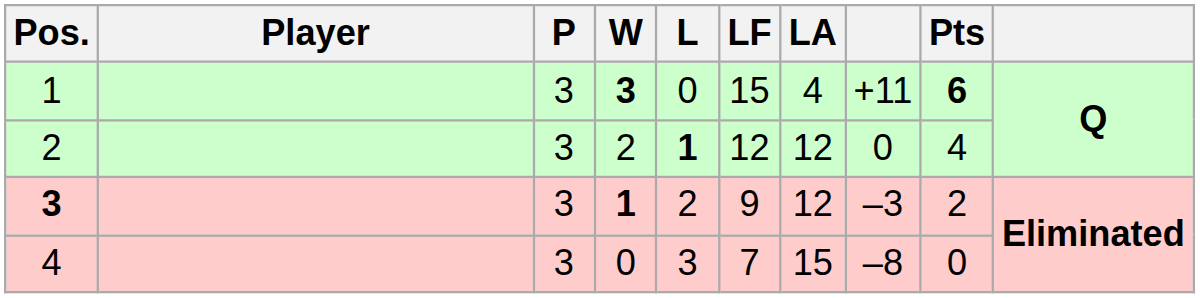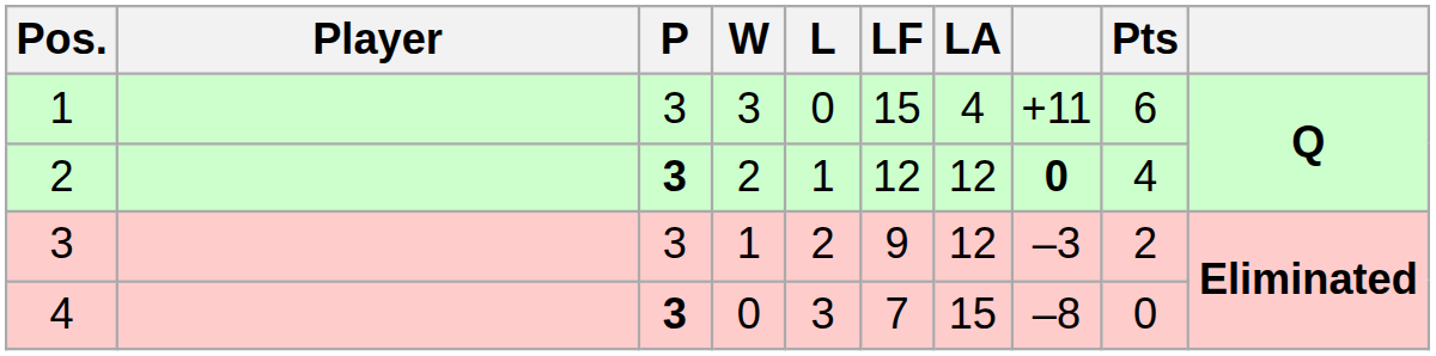row 2 | W: bold -> normal
row 2 | Pts: bold -> normal
row 3 | P: normal -> bold
row 3 | L: bold -> normal
row 3 | column 8: normal -> bold
row 4 | Pos.: bold -> normal
row 4 | W: bold -> normal
row 5 | P: normal -> bold
